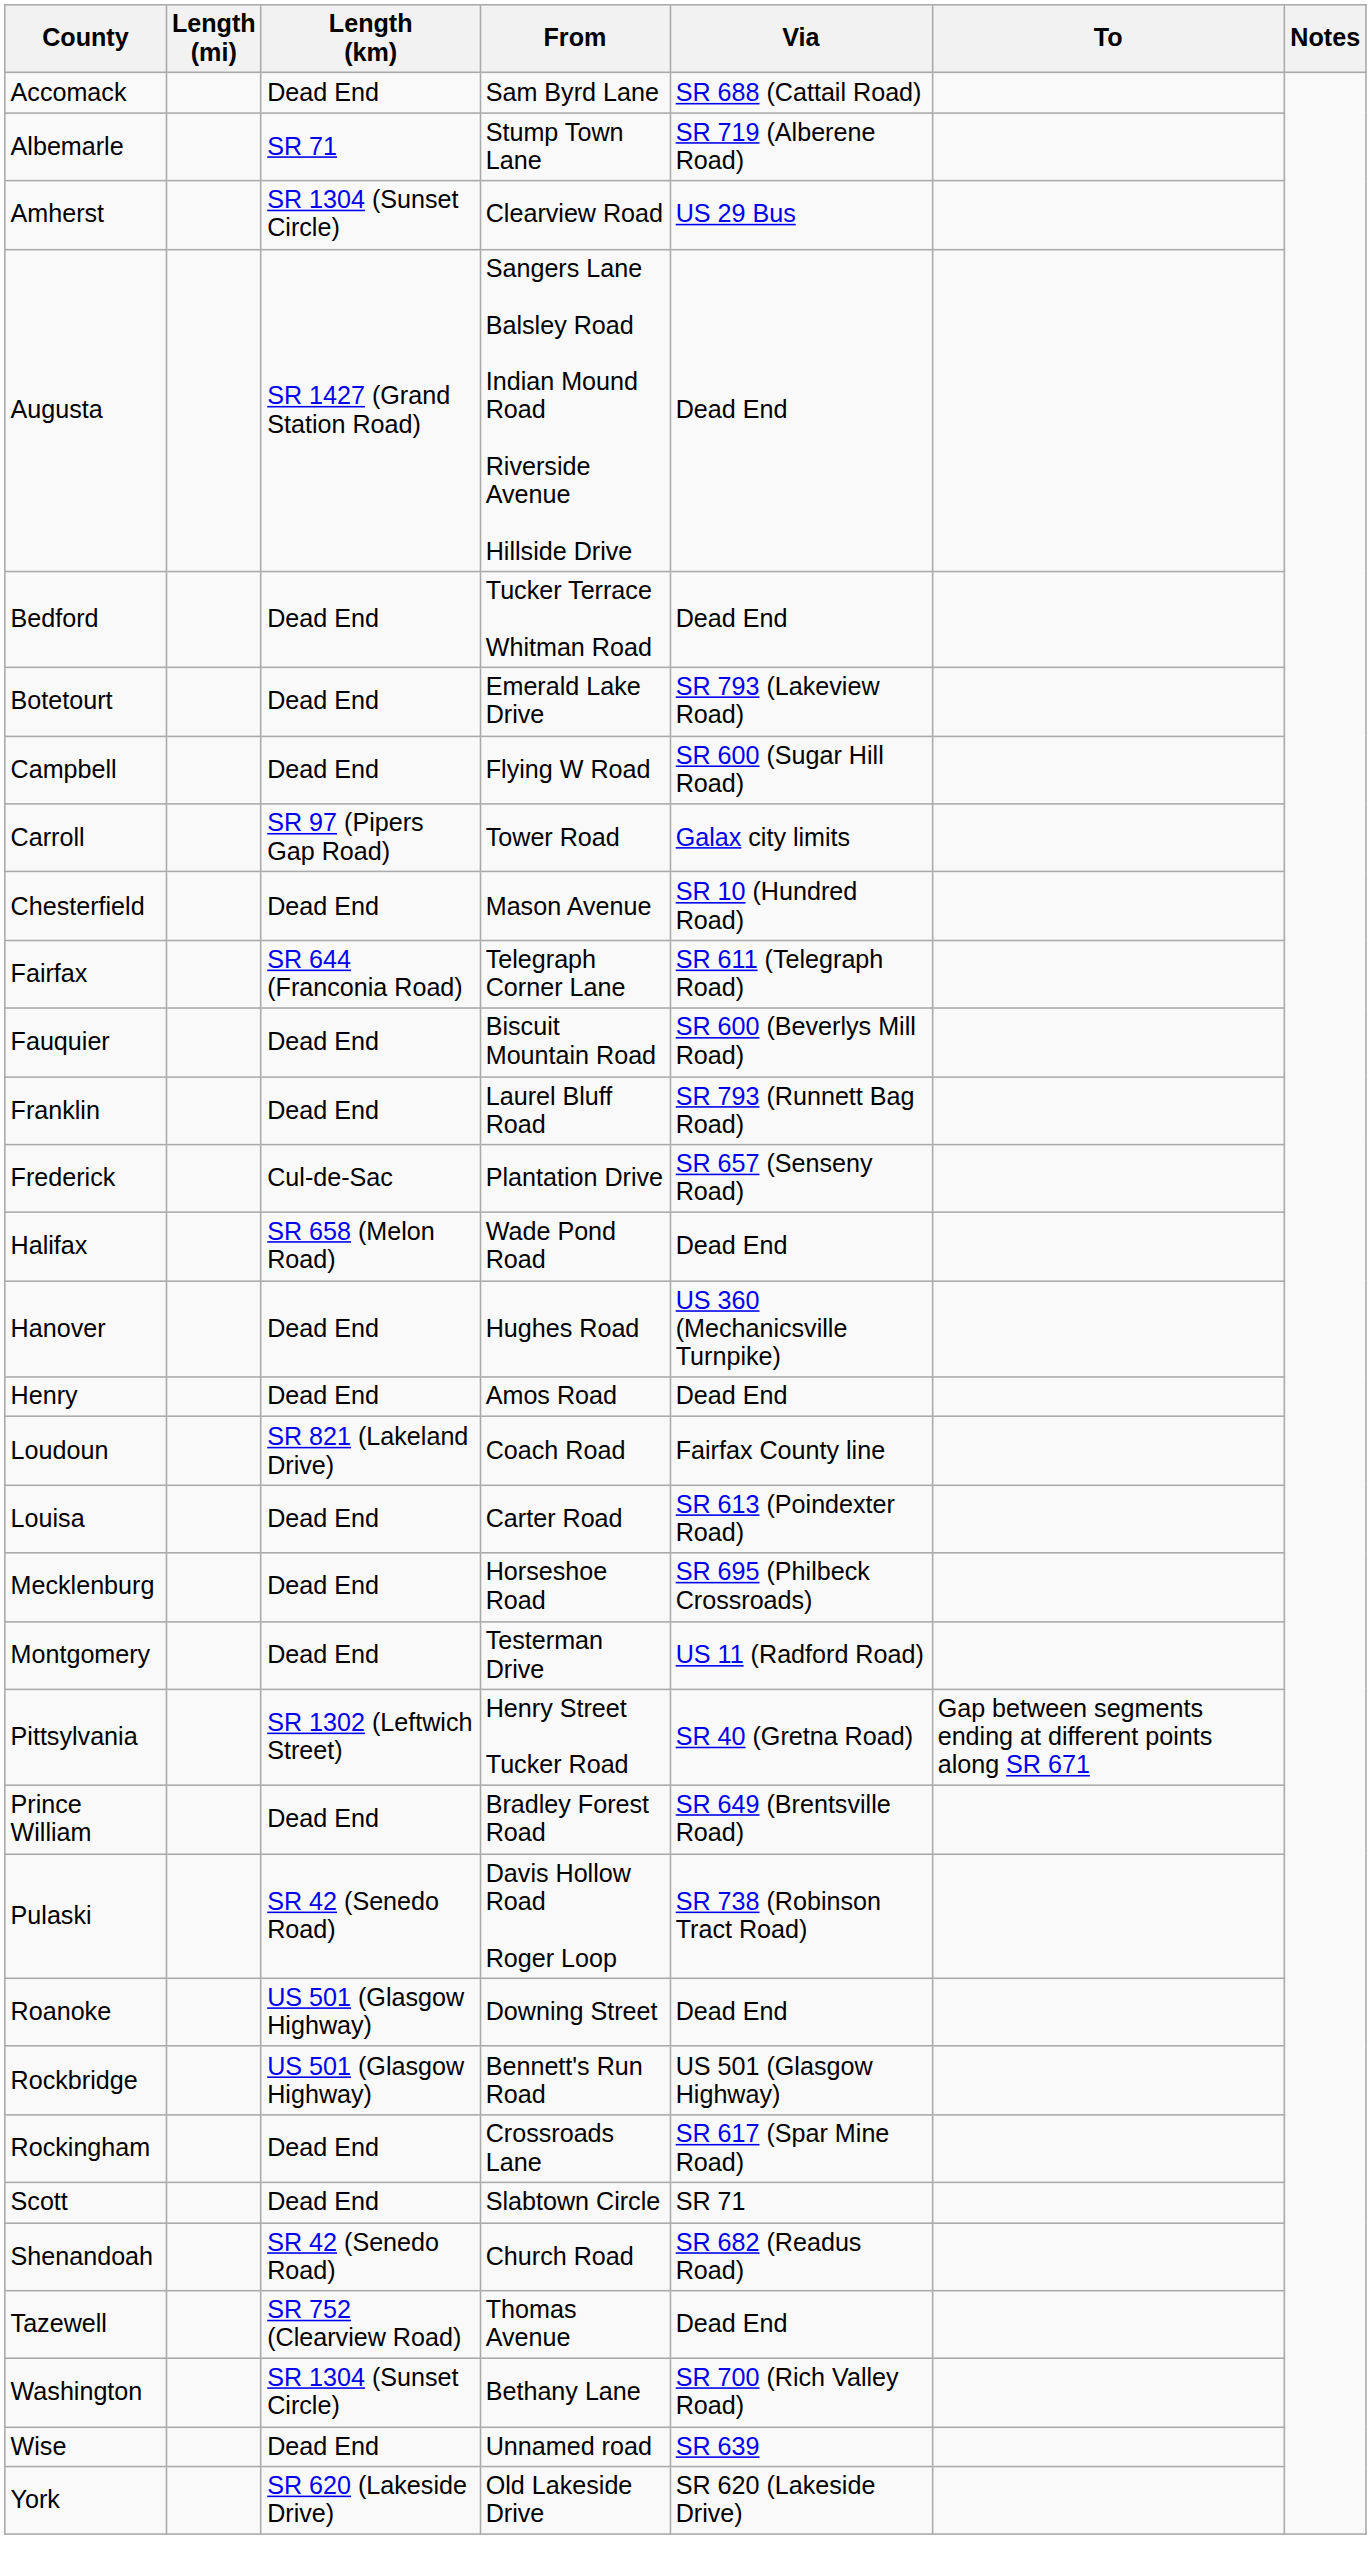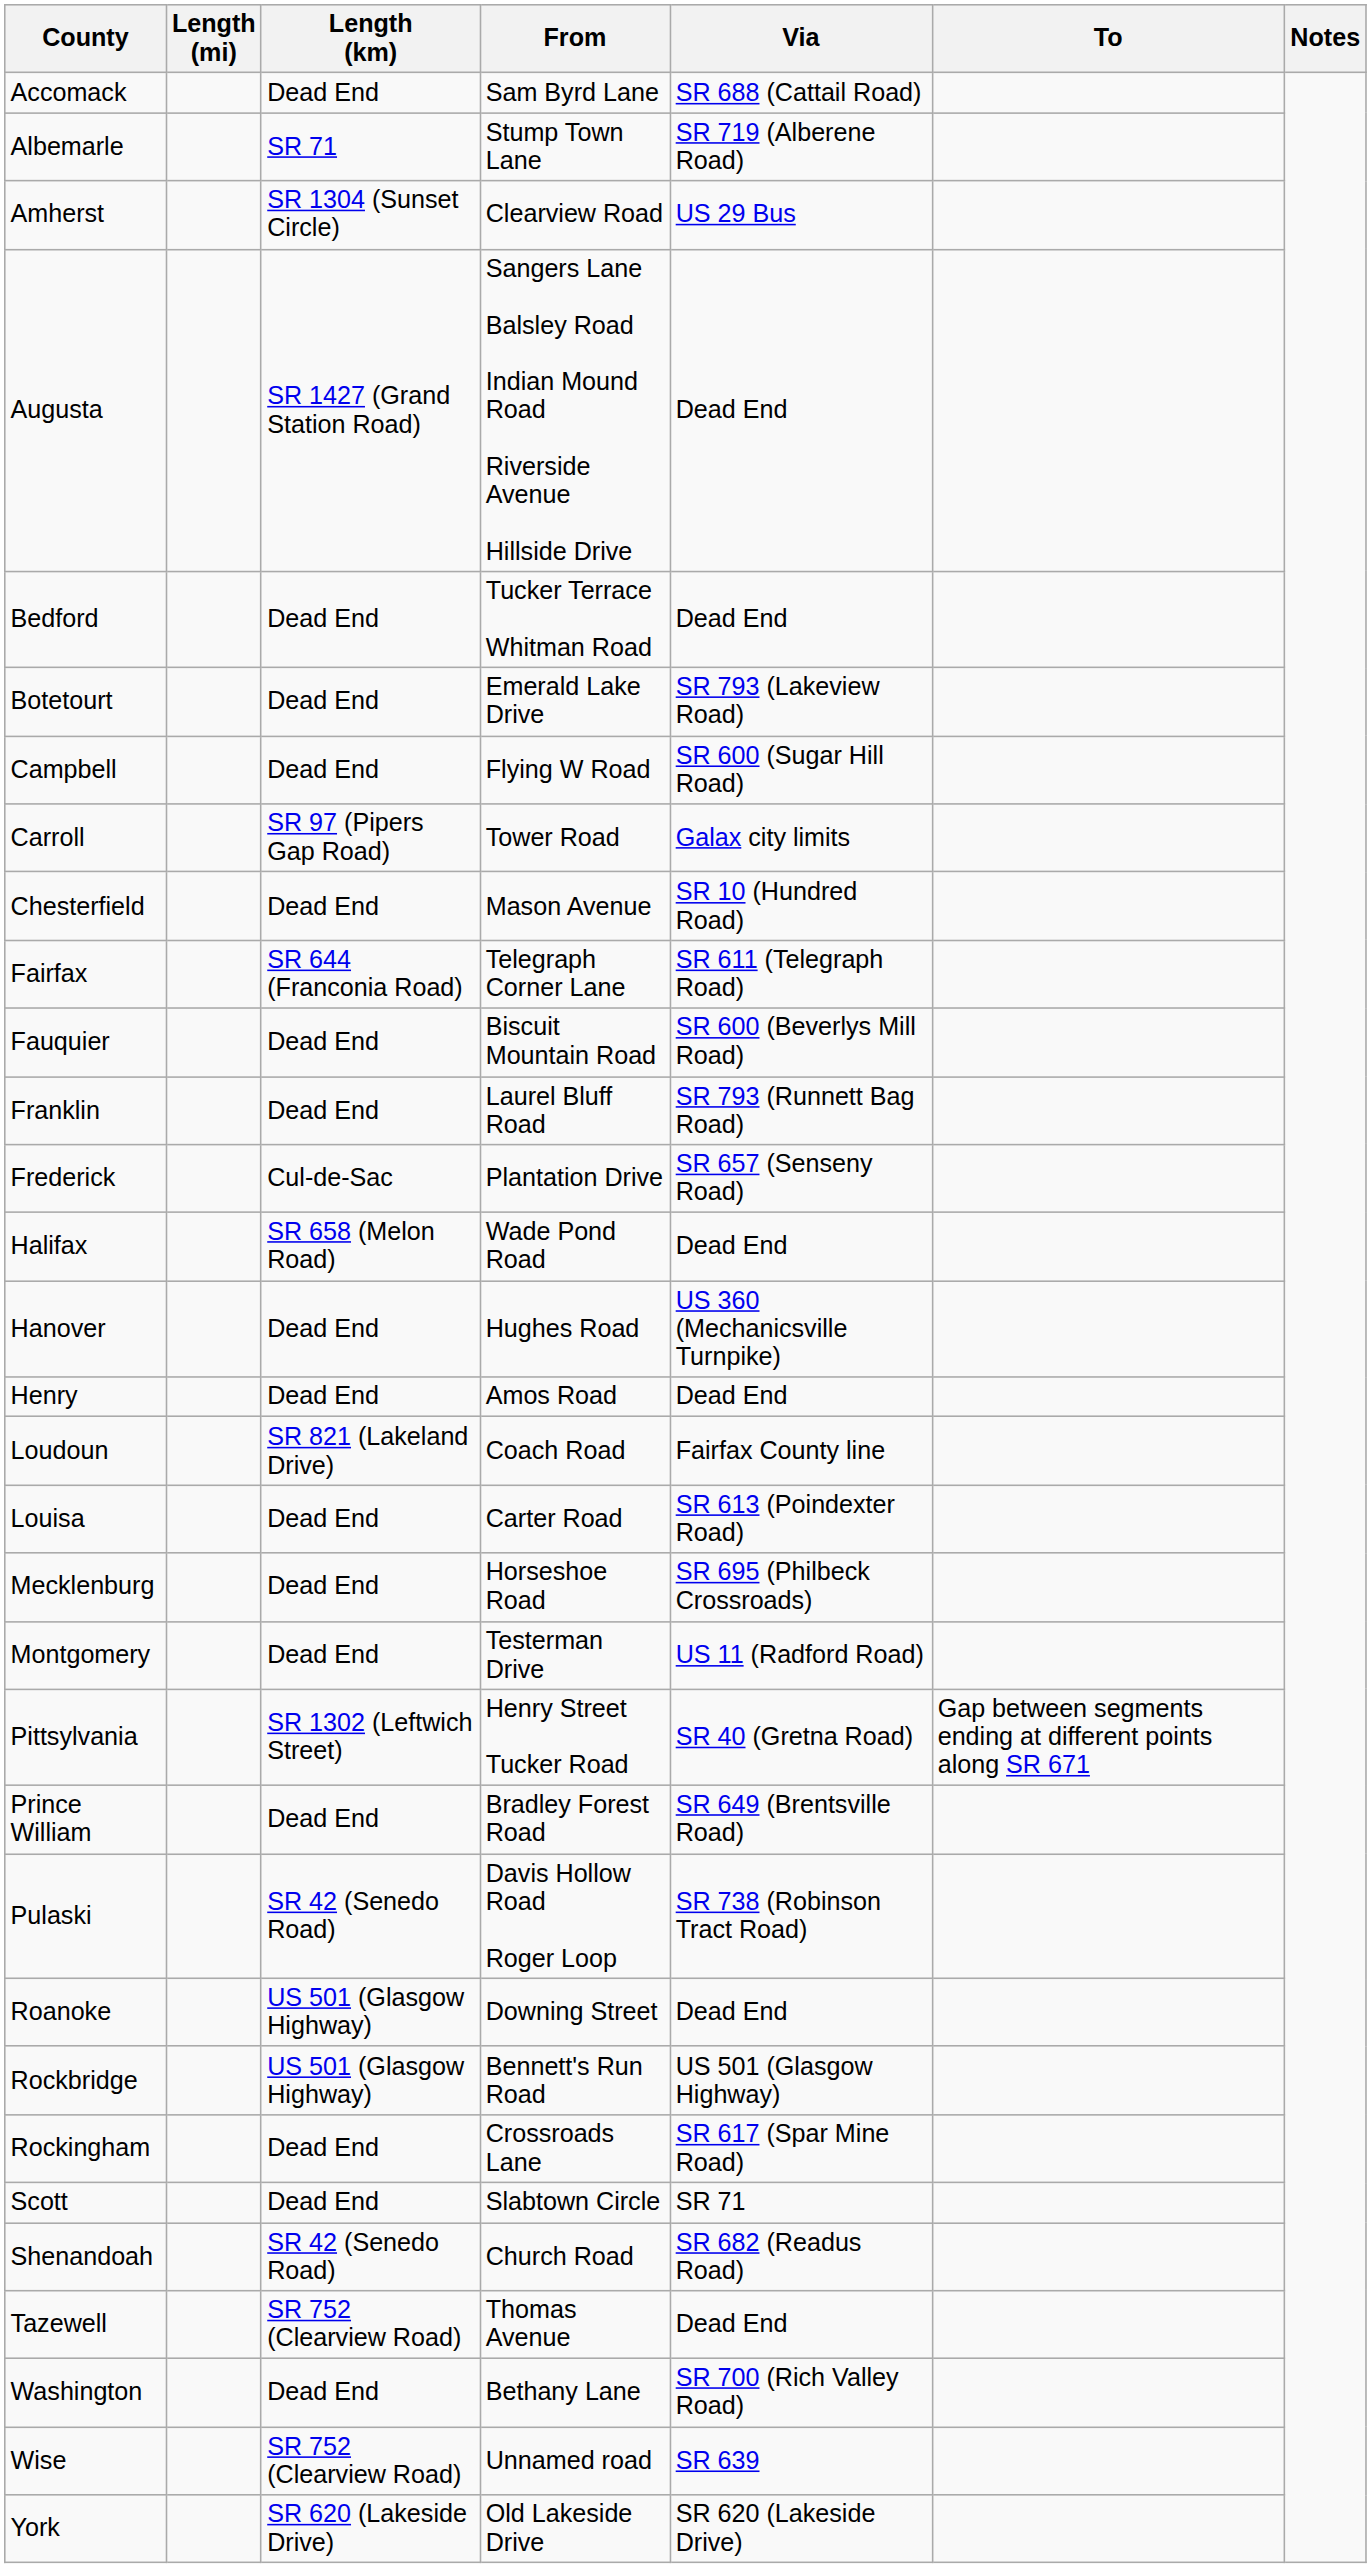Washington | Length (km): SR 1304 (Sunset Circle) -> Dead End
Wise | Length (km): Dead End -> SR 752 (Clearview Road)
